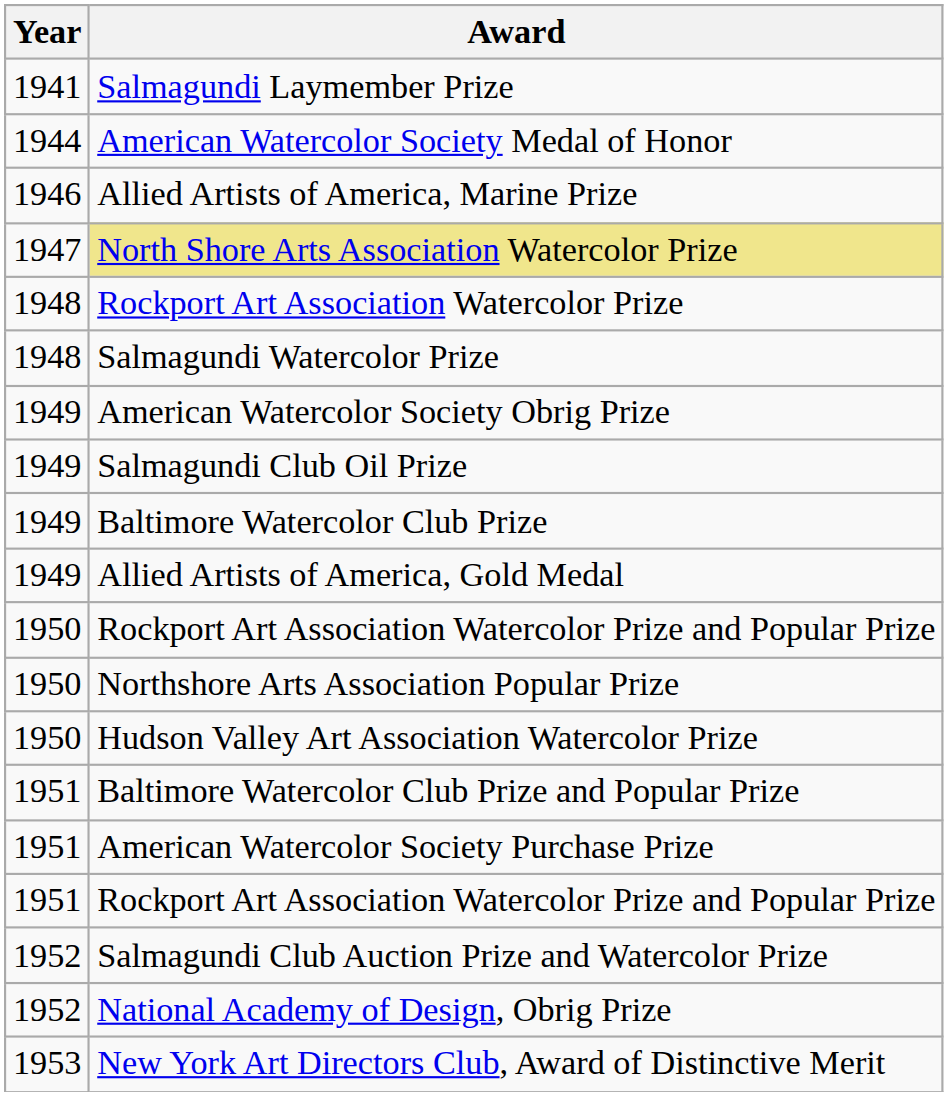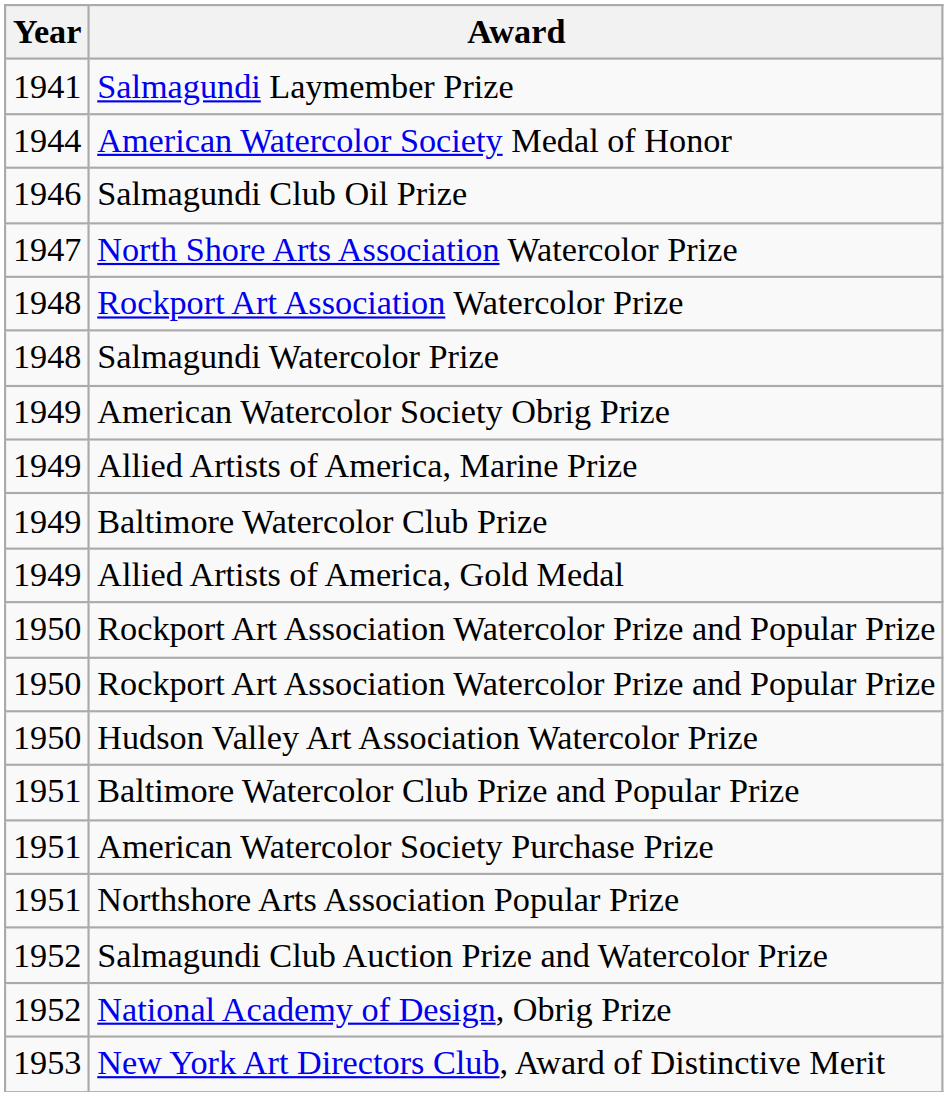row 4 | Award: Allied Artists of America, Marine Prize -> Salmagundi Club Oil Prize
row 5 | Award: khaki background -> no background
row 9 | Award: Salmagundi Club Oil Prize -> Allied Artists of America, Marine Prize
row 13 | Award: Northshore Arts Association Popular Prize -> Rockport Art Association Watercolor Prize and Popular Prize
row 17 | Award: Rockport Art Association Watercolor Prize and Popular Prize -> Northshore Arts Association Popular Prize
